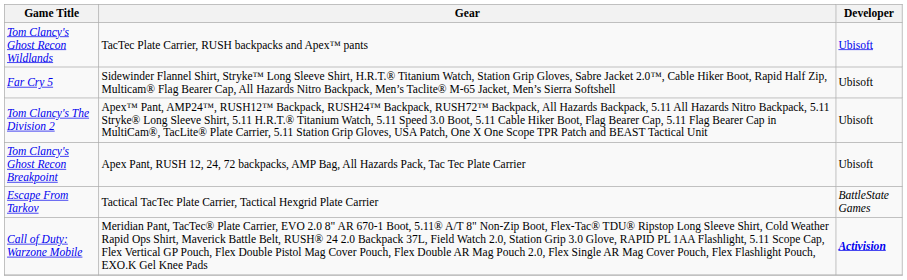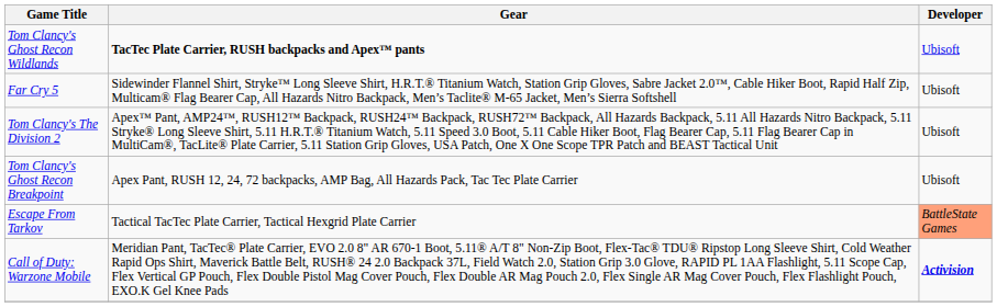Tom Clancy's Ghost Recon Wildlands | Gear: normal -> bold
Escape From Tarkov | Developer: no background -> lightsalmon background
